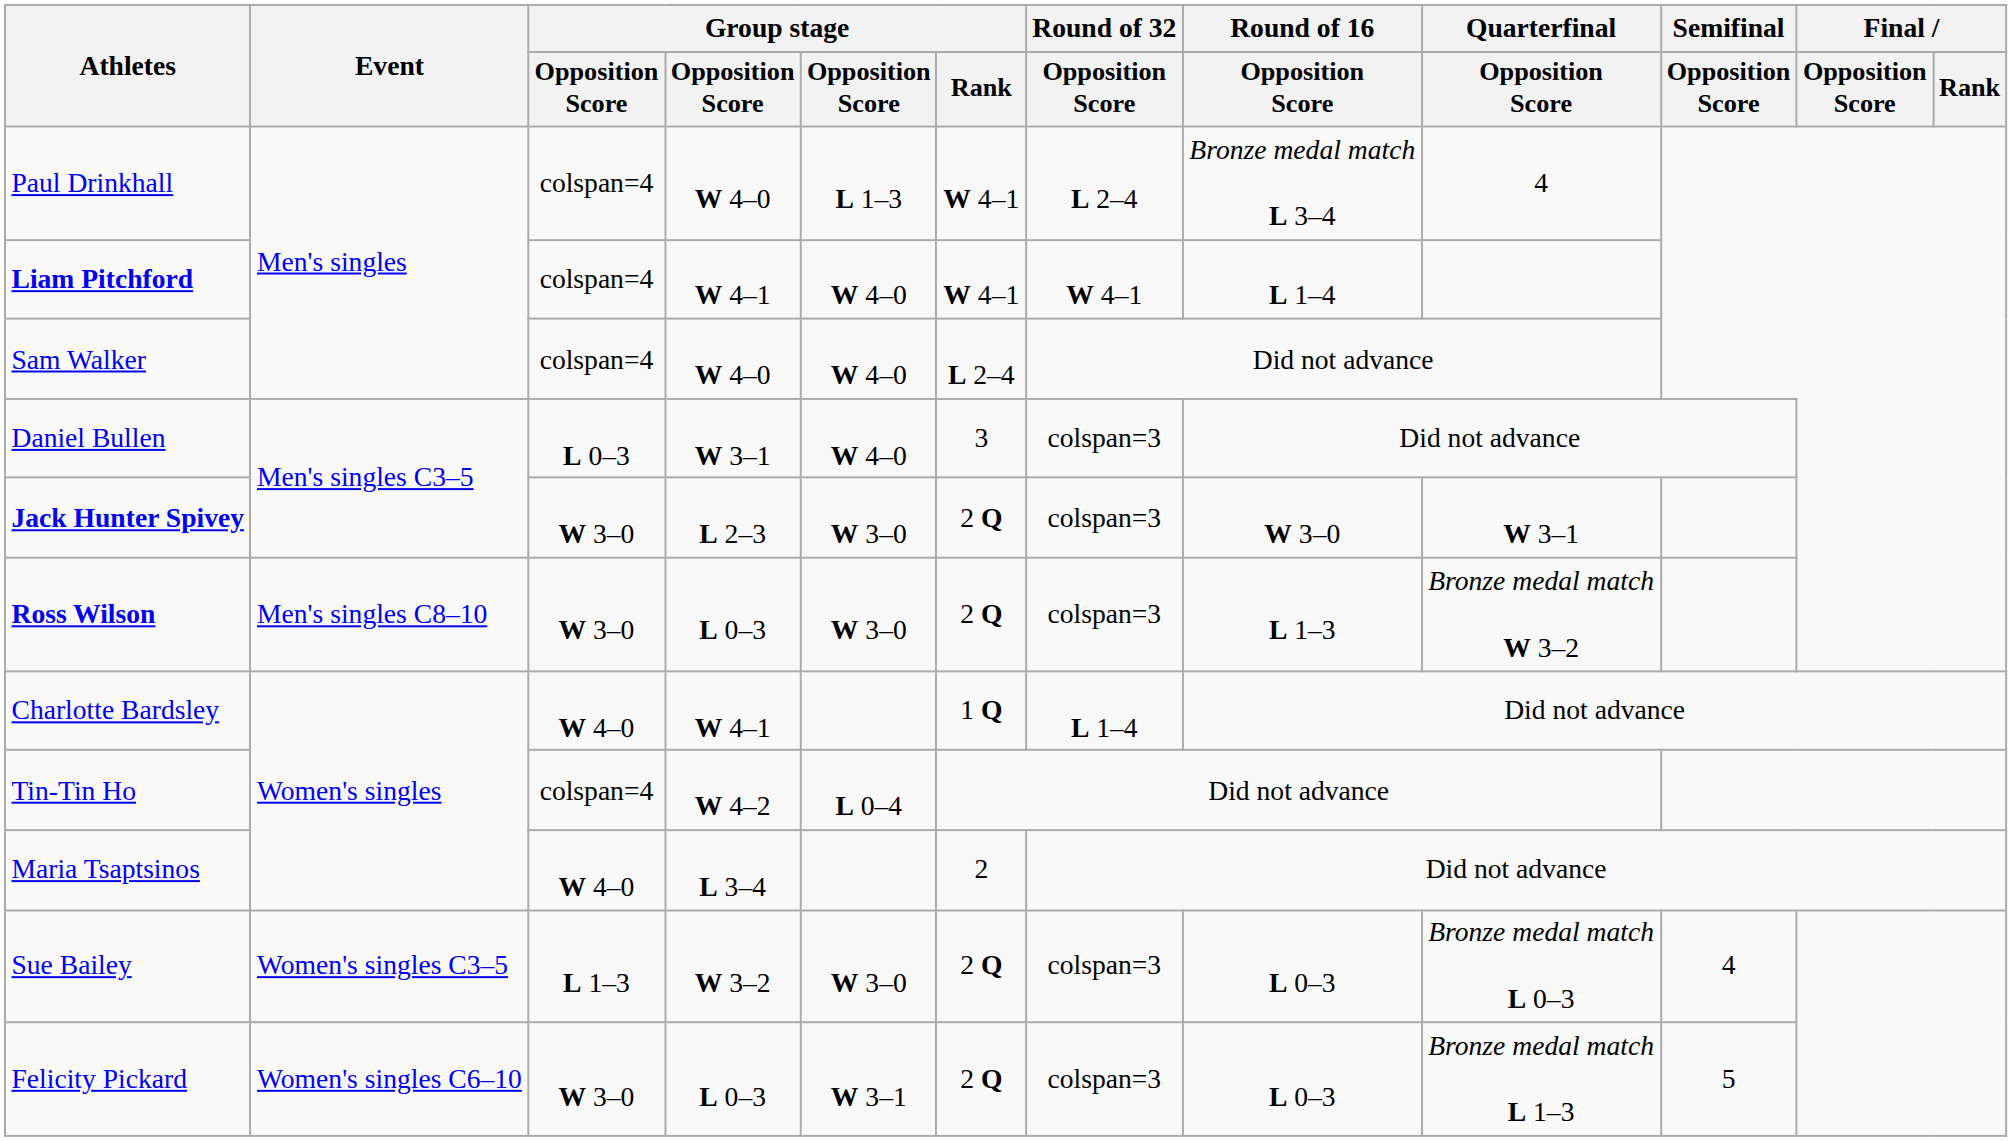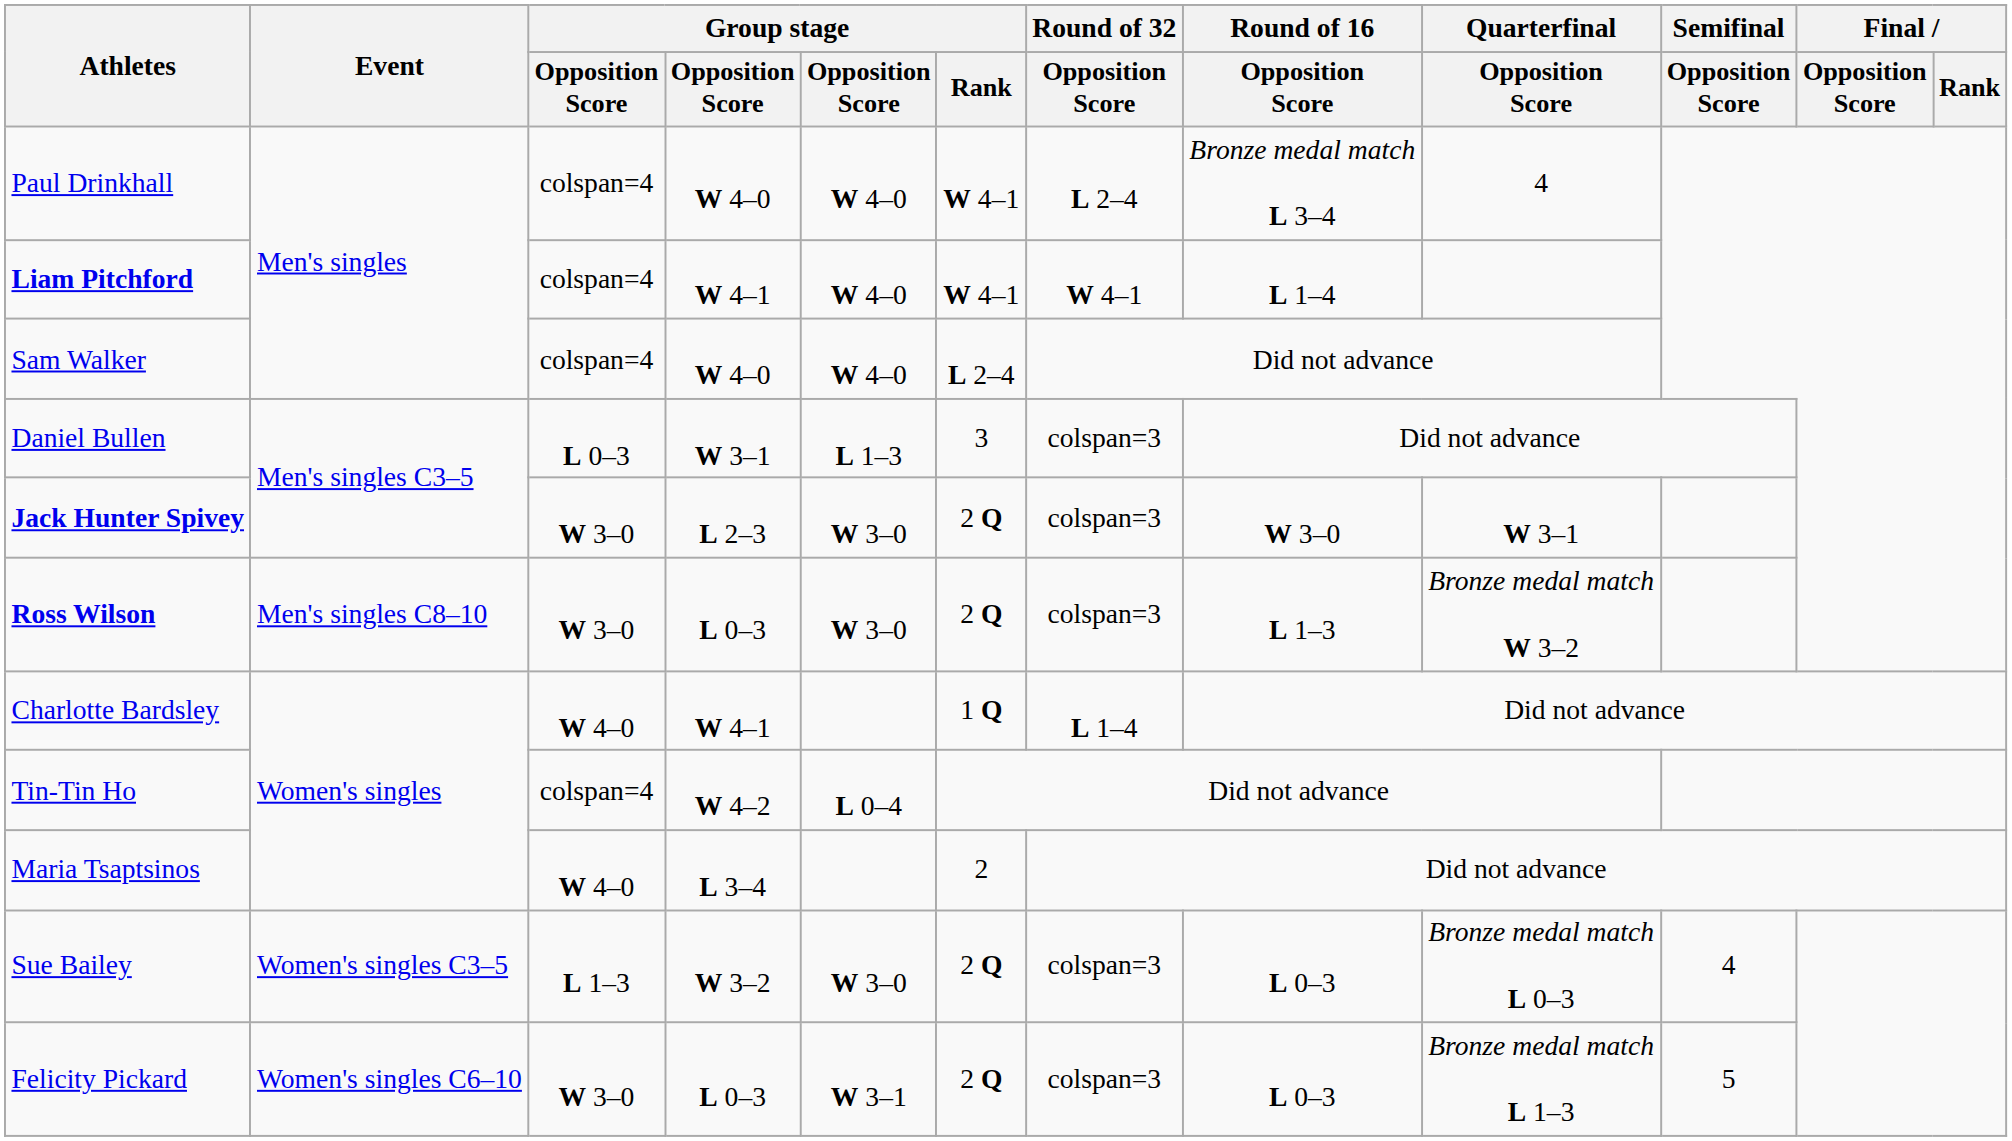Paul Drinkhall | column 5: L 1–3 -> W 4–0
Daniel Bullen | column 5: W 4–0 -> L 1–3
